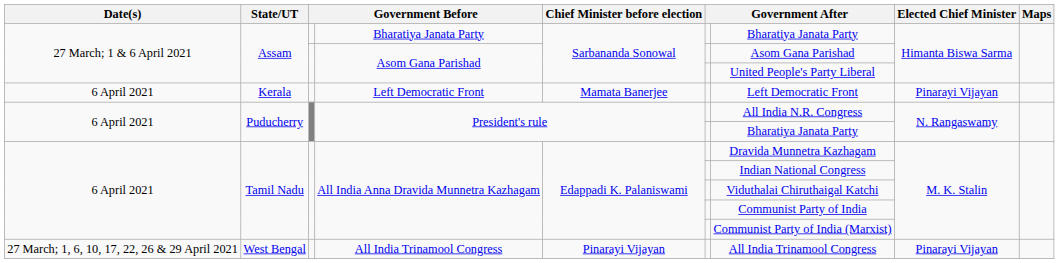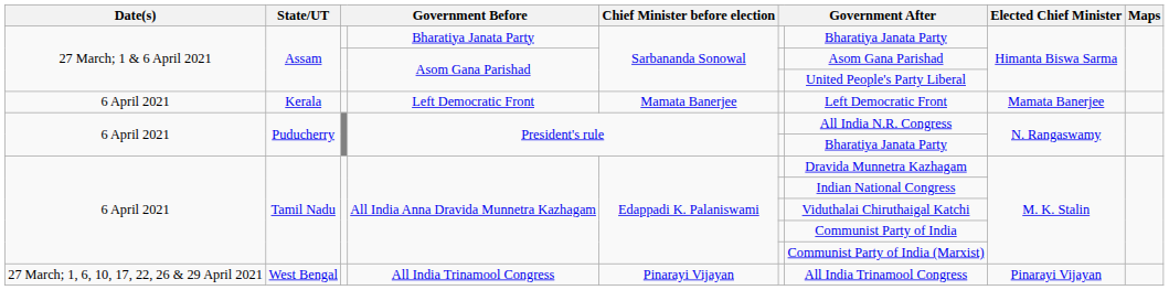row 5 | Elected Chief Minister: Pinarayi Vijayan -> Mamata Banerjee
